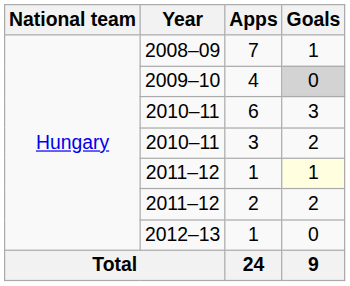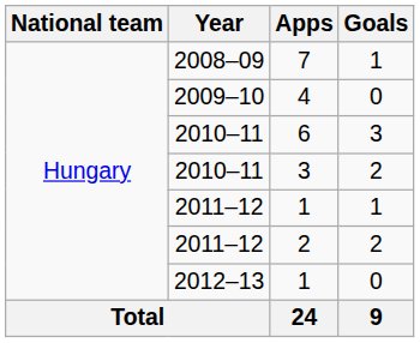4 | Goals: lightgrey background -> no background
2011–12 / 1 | Goals: lightyellow background -> no background
